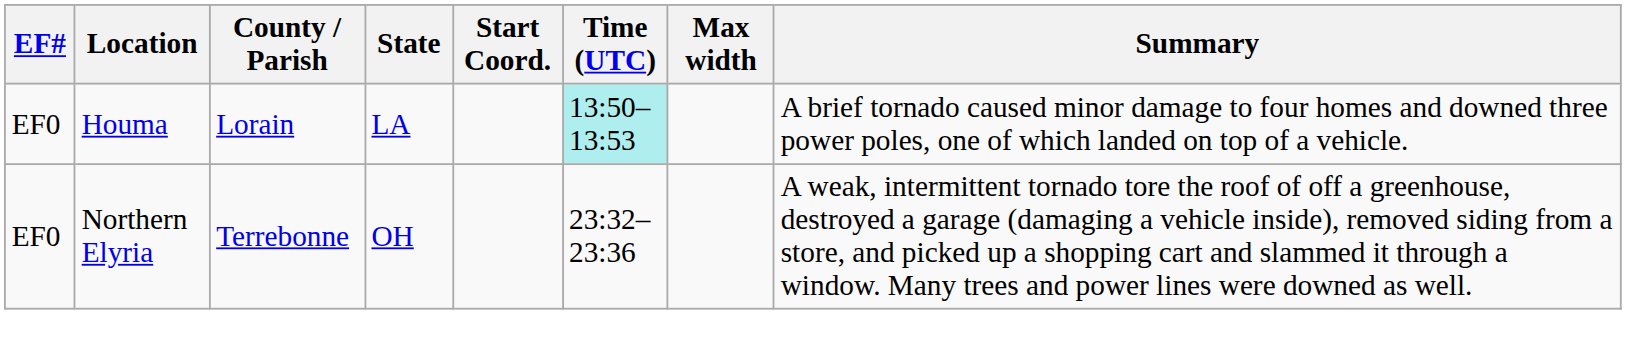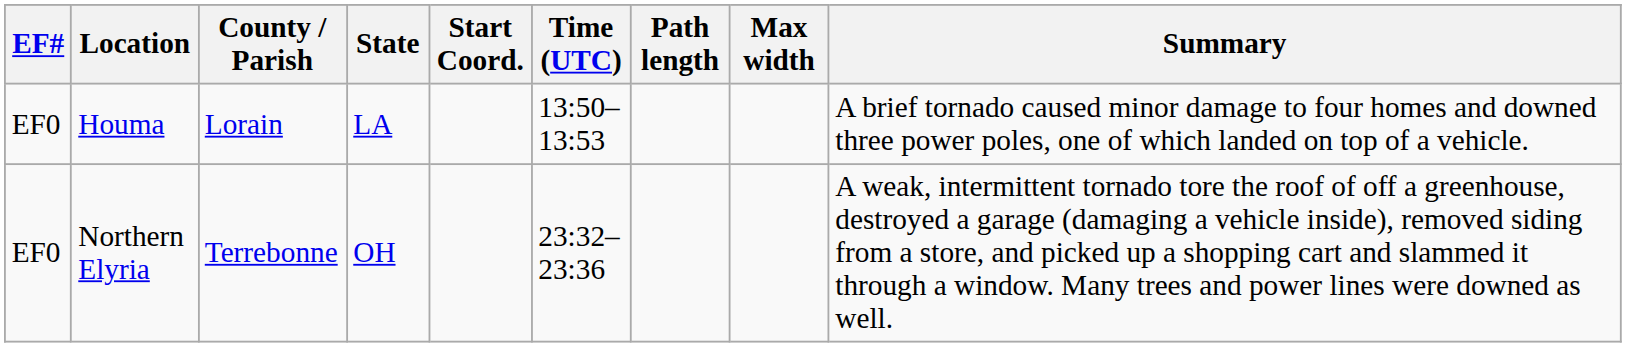+ column: Path length
Houma | Time (UTC): paleturquoise background -> no background
